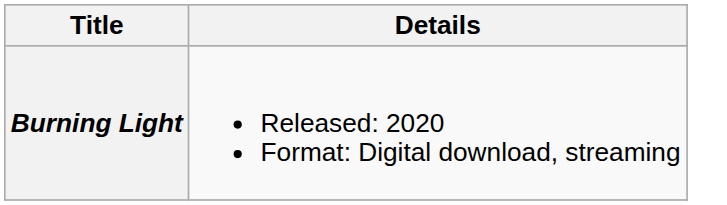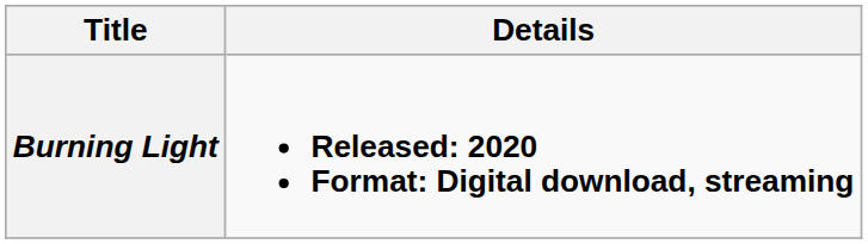Burning Light | Details: normal -> bold
